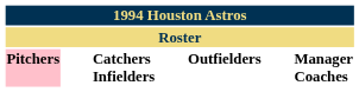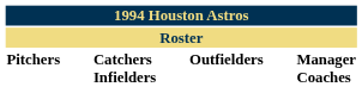Pitchers | column 1: pink background -> no background
